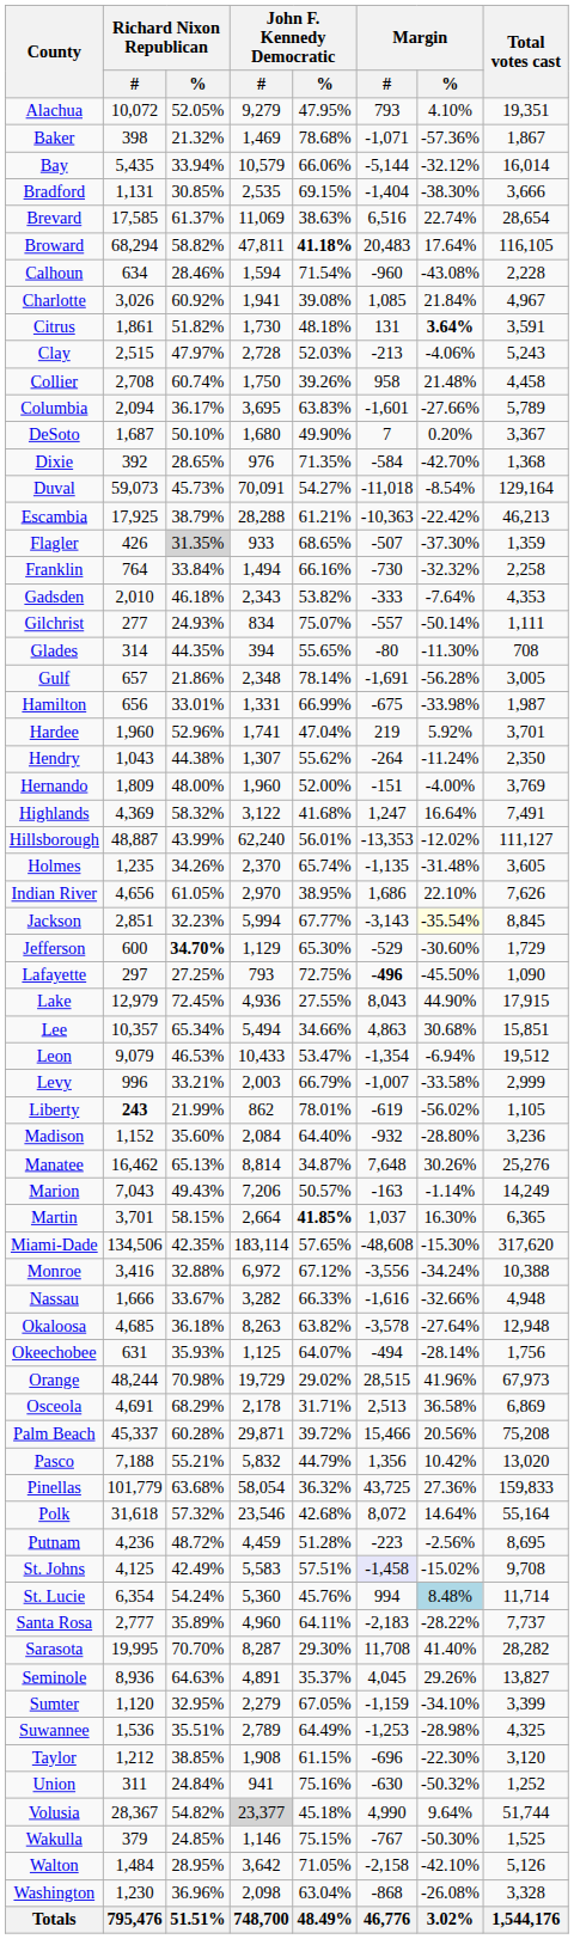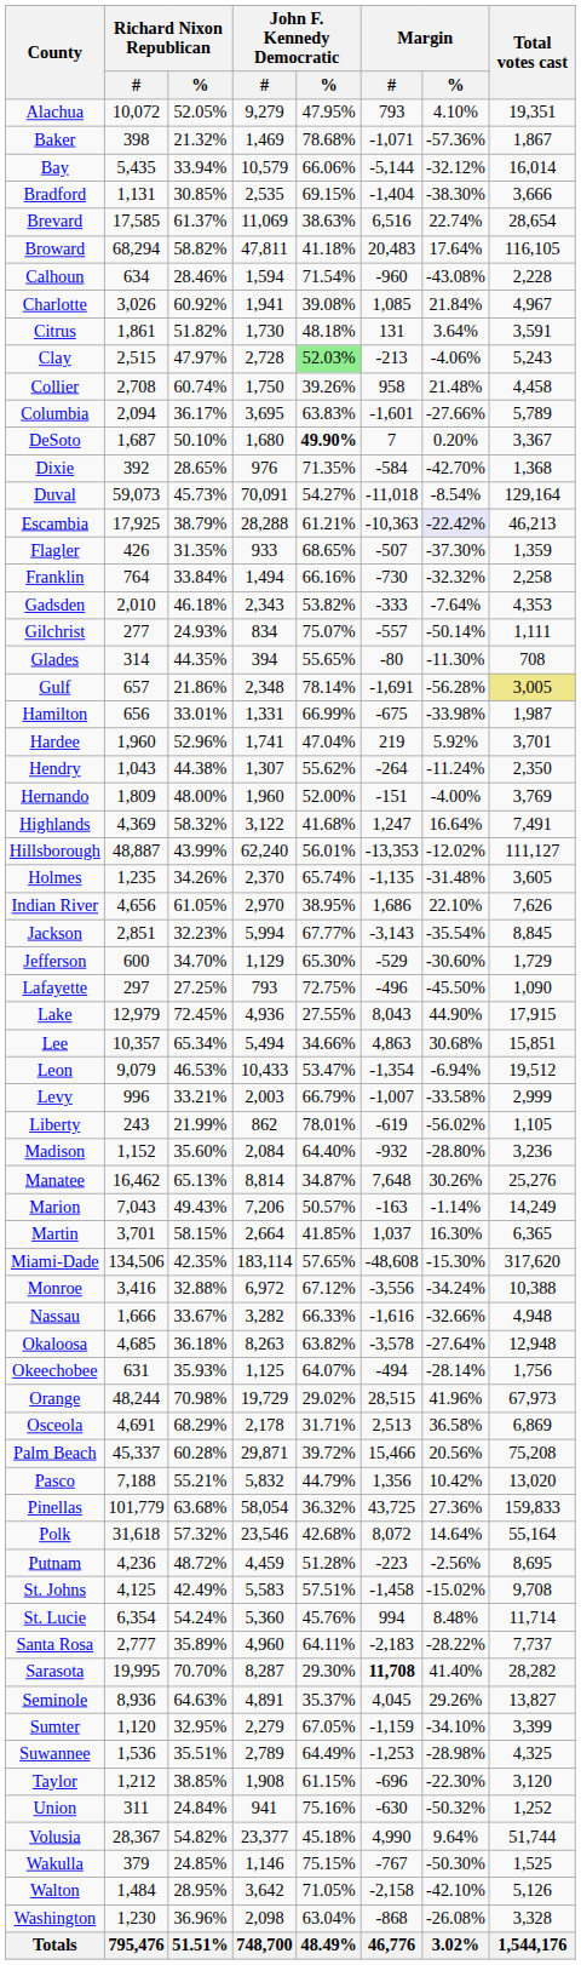Broward | John F. Kennedy Democratic / %: bold -> normal
Citrus | Margin / %: bold -> normal
Clay | John F. Kennedy Democratic / %: no background -> lightgreen background
DeSoto | John F. Kennedy Democratic / %: normal -> bold
Escambia | Margin / %: no background -> lavender background
Flagler | Richard Nixon Republican / %: lightgrey background -> no background
Gulf | Total votes cast: no background -> khaki background
Jackson | Margin / %: lightyellow background -> no background
Jefferson | Richard Nixon Republican / %: bold -> normal
Lafayette | Margin / #: bold -> normal
Liberty | Richard Nixon Republican / #: bold -> normal
Martin | John F. Kennedy Democratic / %: bold -> normal
St. Johns | Margin / #: lavender background -> no background
St. Lucie | Margin / %: lightblue background -> no background
Sarasota | Margin / #: normal -> bold
Volusia | John F. Kennedy Democratic / #: lightgrey background -> no background
